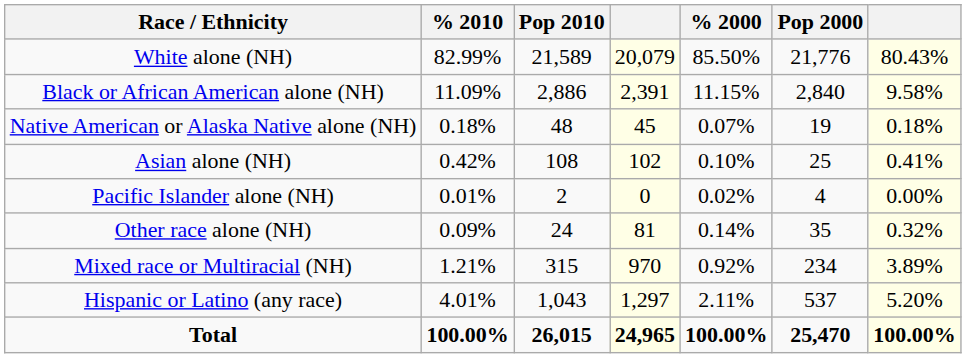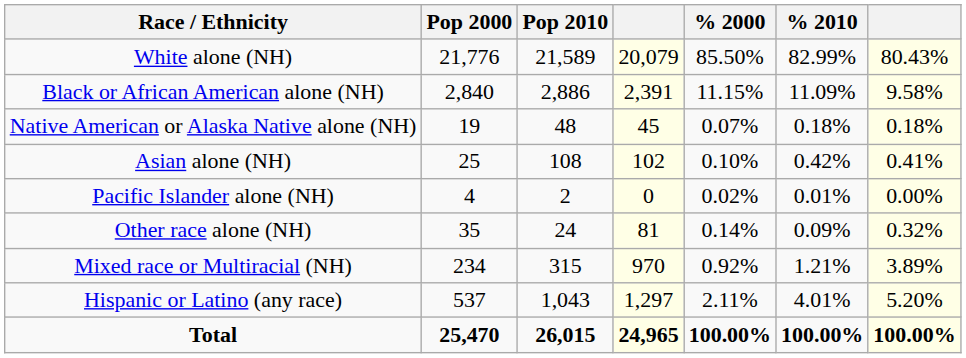columns swapped: Pop 2000 <-> % 2010
